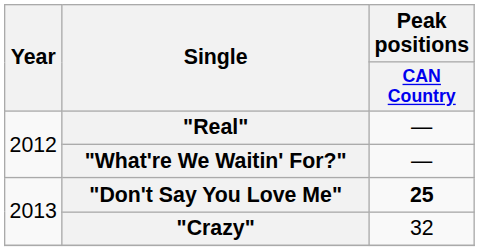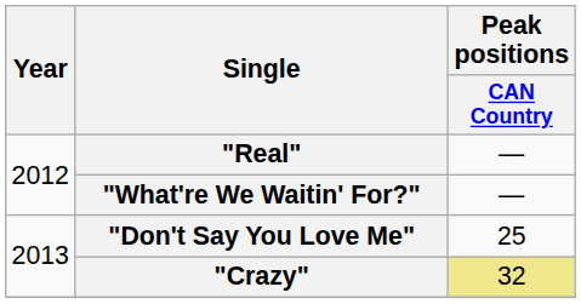"Don't Say You Love Me" | Peak positions / CAN Country: bold -> normal
"Crazy" | Peak positions / CAN Country: no background -> khaki background
